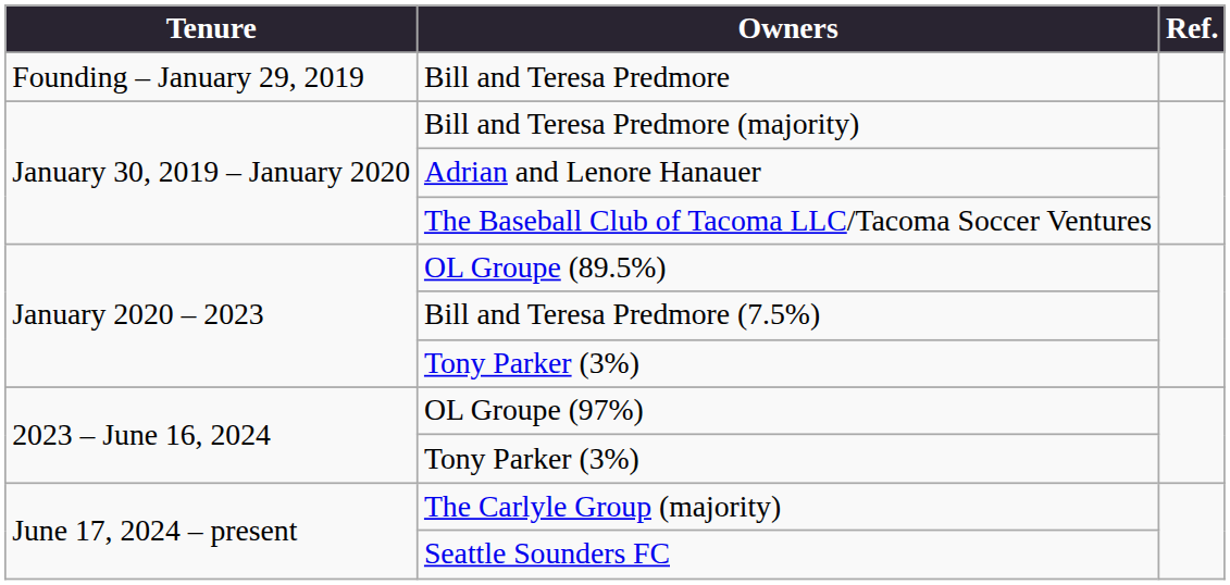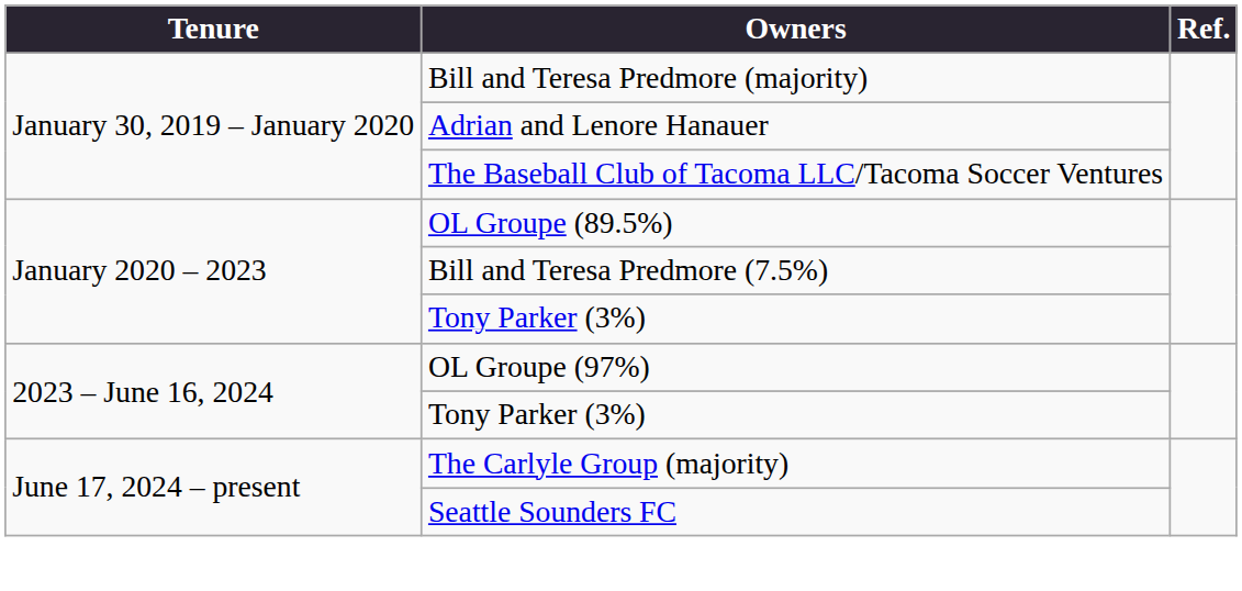- row: Founding – January 29, 2019 | Bill and Teresa Predmore
